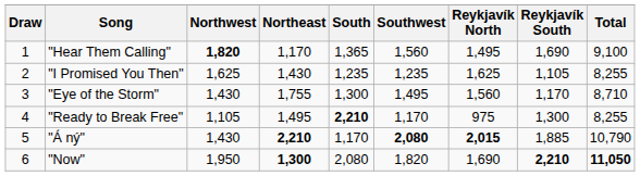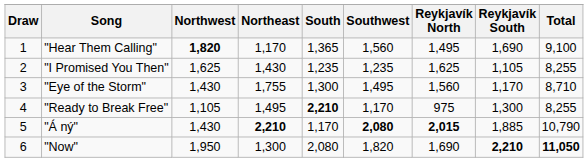"Now" | Northeast: bold -> normal
